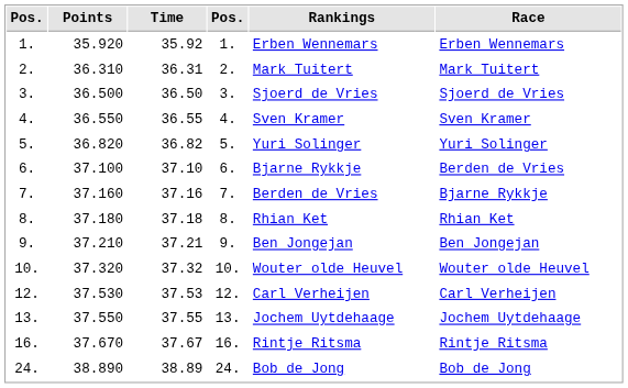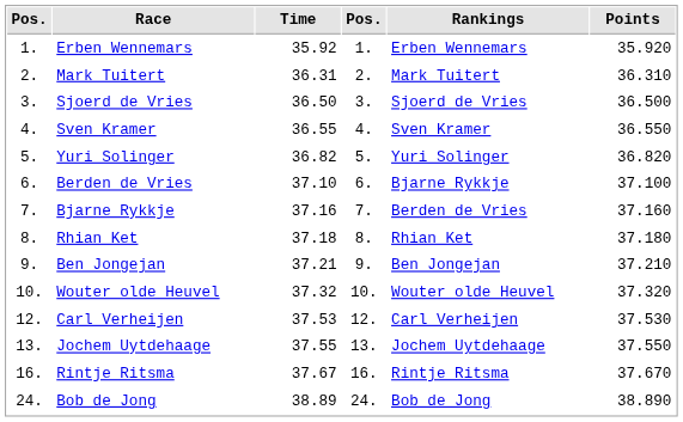columns swapped: Race <-> Points
